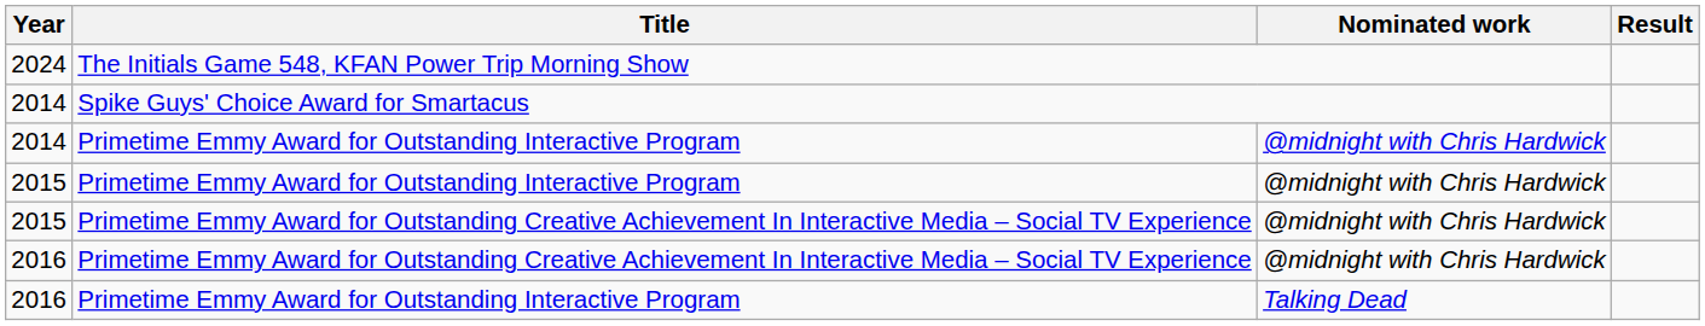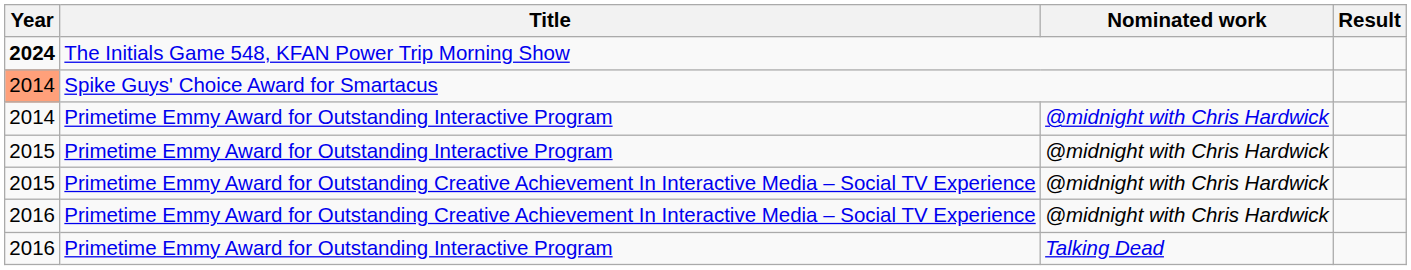2024 | Year: normal -> bold
2014 / Spike Guys' Choice Award for Smartacus | Year: no background -> lightsalmon background
